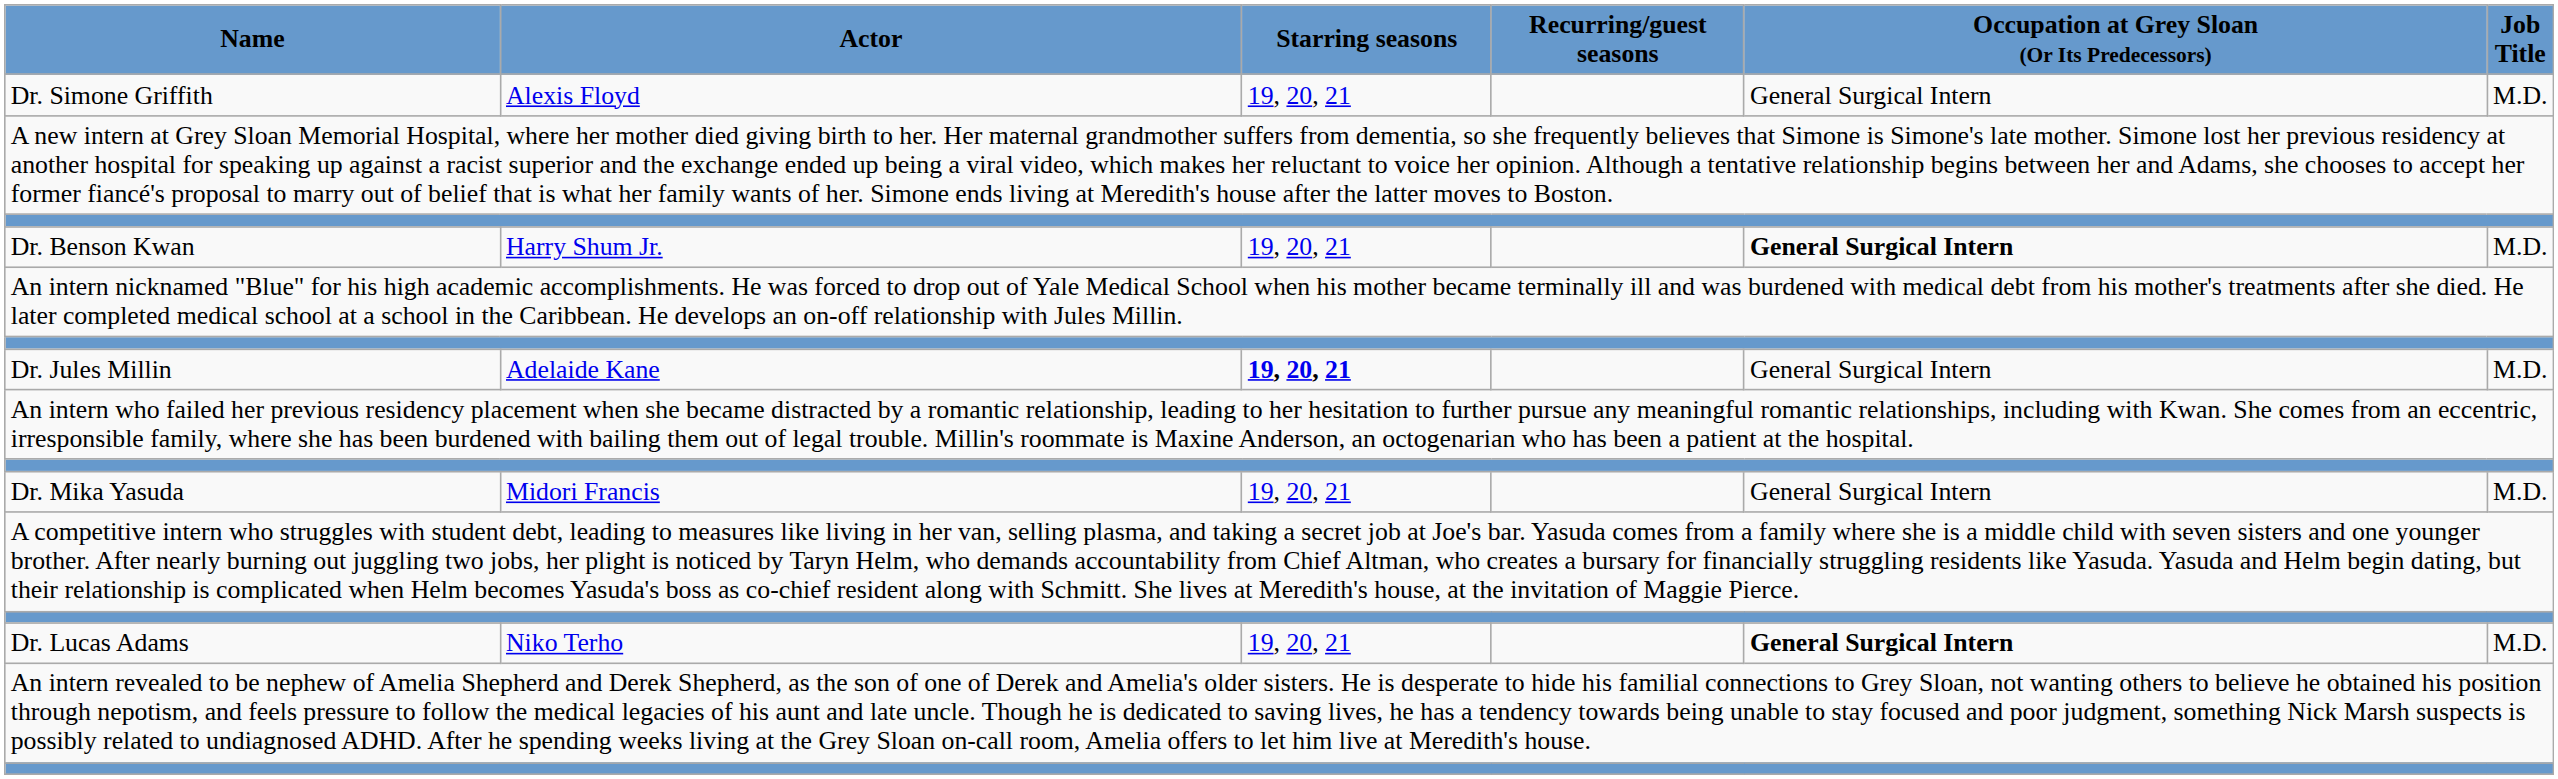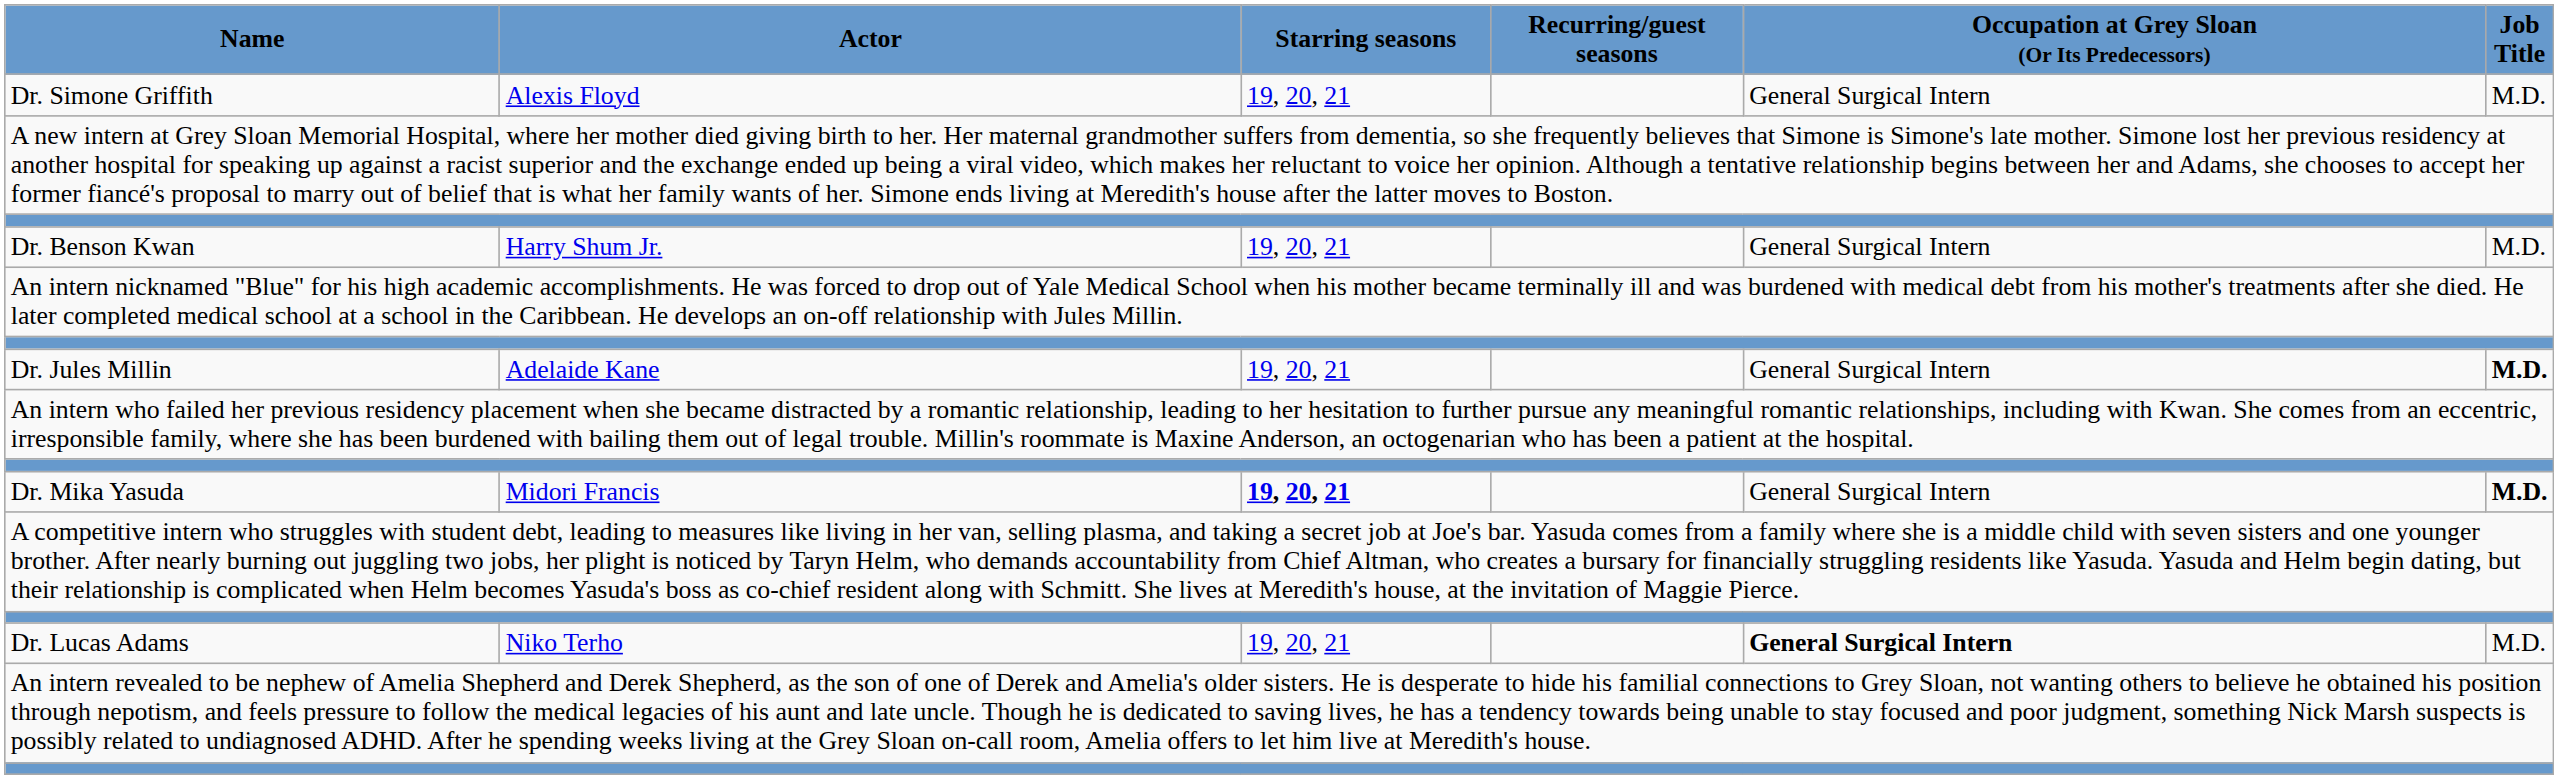Dr. Benson Kwan | Occupation at Grey Sloan (Or Its Predecessors): bold -> normal
Dr. Jules Millin | Starring seasons: bold -> normal
Dr. Jules Millin | Job Title: normal -> bold
Dr. Mika Yasuda | Starring seasons: normal -> bold
Dr. Mika Yasuda | Job Title: normal -> bold
